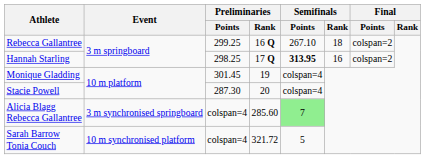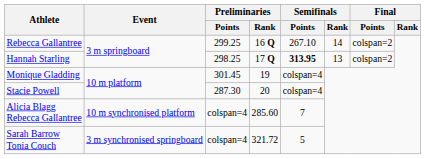Rebecca Gallantree | Semifinals / Rank: 18 -> 14
Hannah Starling | Semifinals / Rank: 16 -> 13
Alicia Blagg Rebecca Gallantree | Event: 3 m synchronised springboard -> 10 m synchronised platform
Alicia Blagg Rebecca Gallantree | Semifinals / Points: lightgreen background -> no background
Sarah Barrow Tonia Couch | Event: 10 m synchronised platform -> 3 m synchronised springboard
